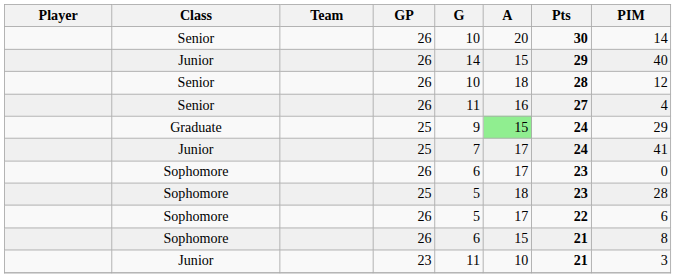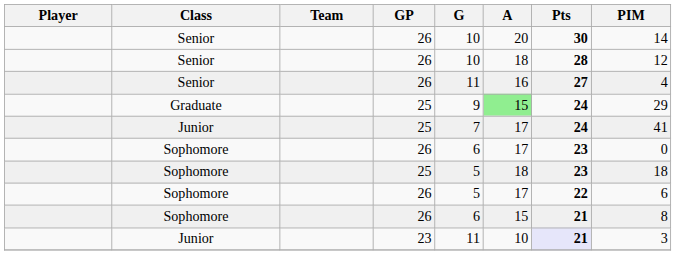- row: Junior | 26 | 14 | 15 | 29 | 40
Sophomore / 25 | PIM: 28 -> 18
Junior / 23 | Pts: no background -> lavender background
